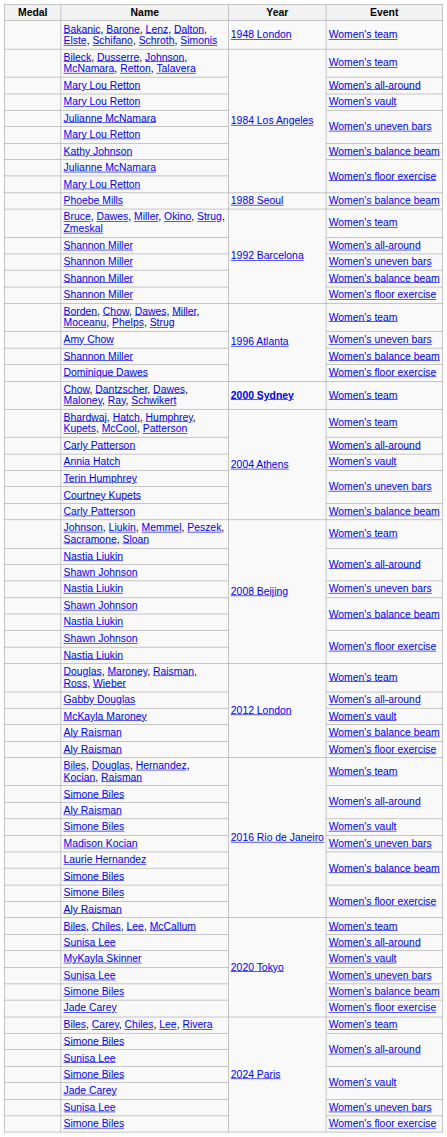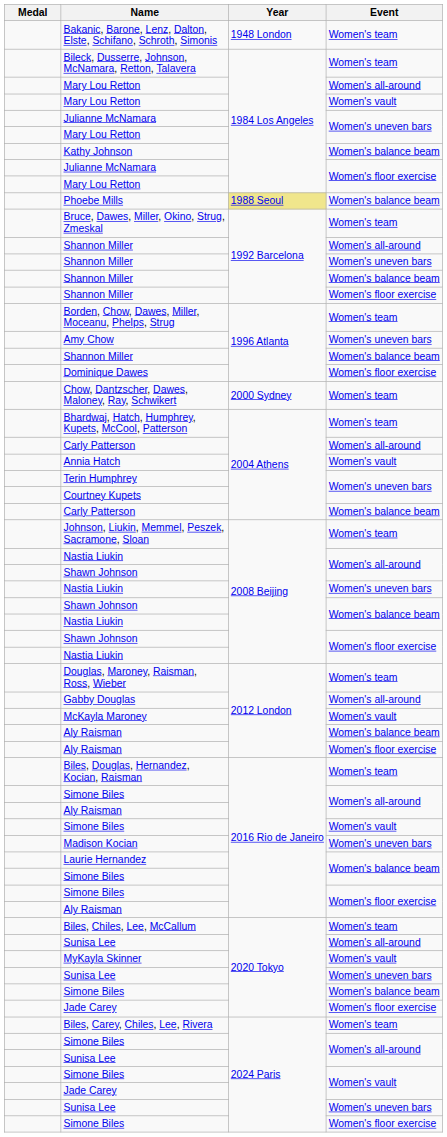Phoebe Mills | Year: no background -> khaki background
Chow, Dantzscher, Dawes, Maloney, Ray, Schwikert | Year: bold -> normal
